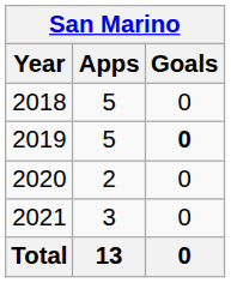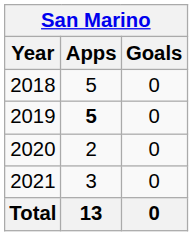2019 | Apps: normal -> bold
2019 | Goals: bold -> normal
